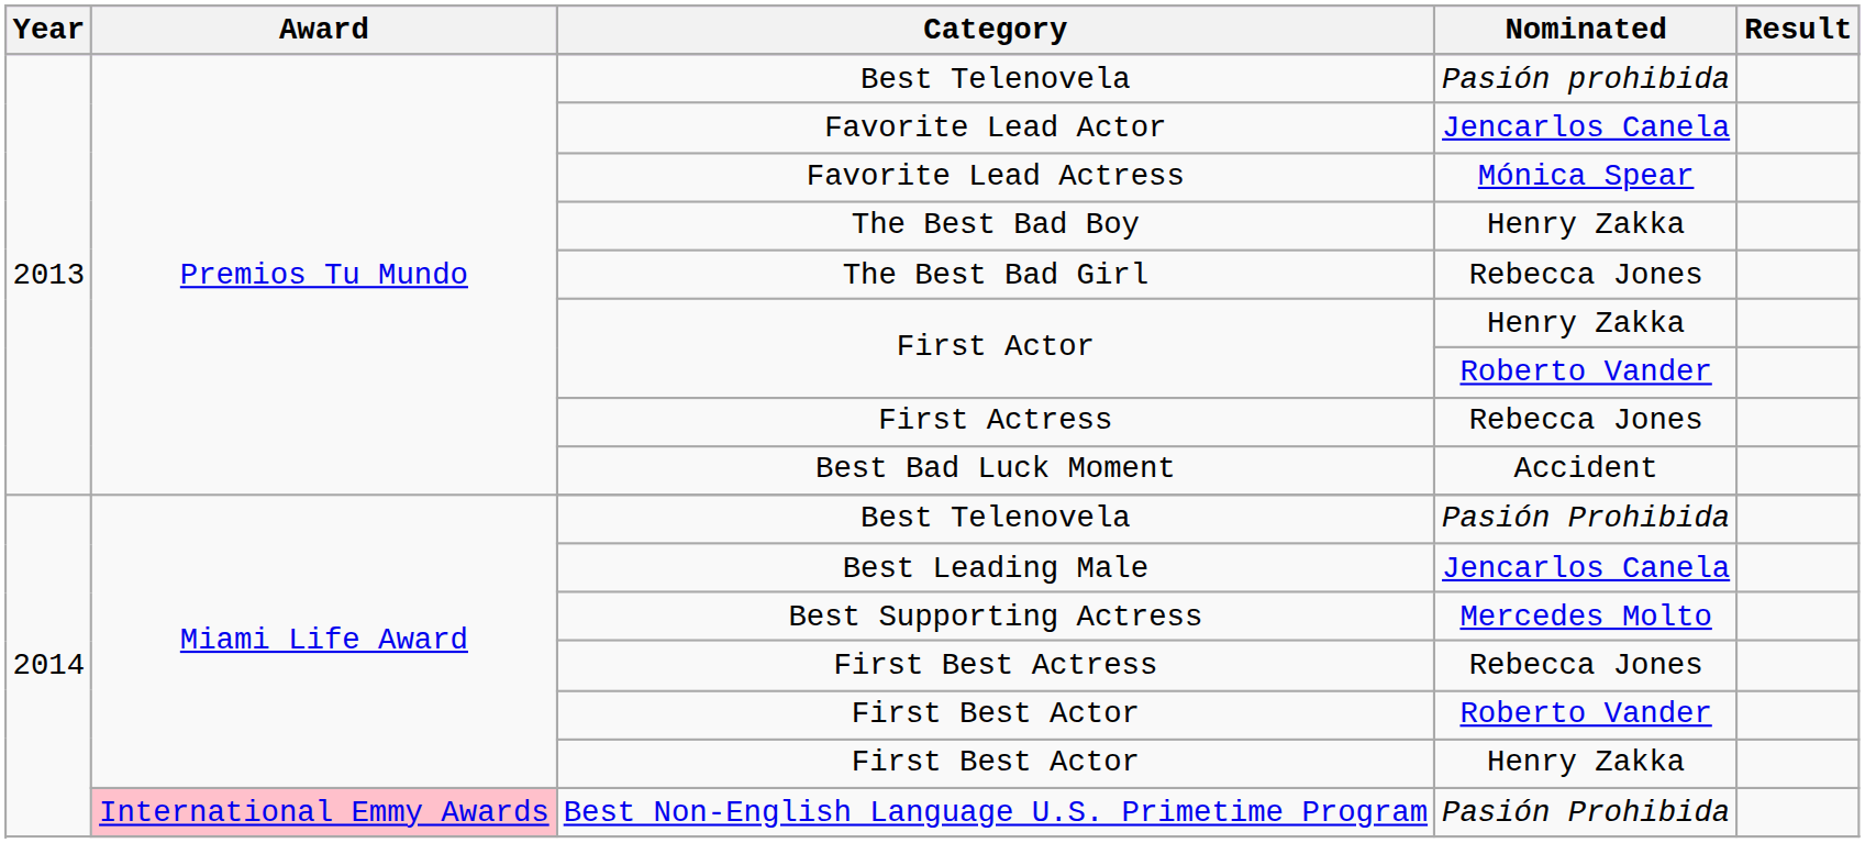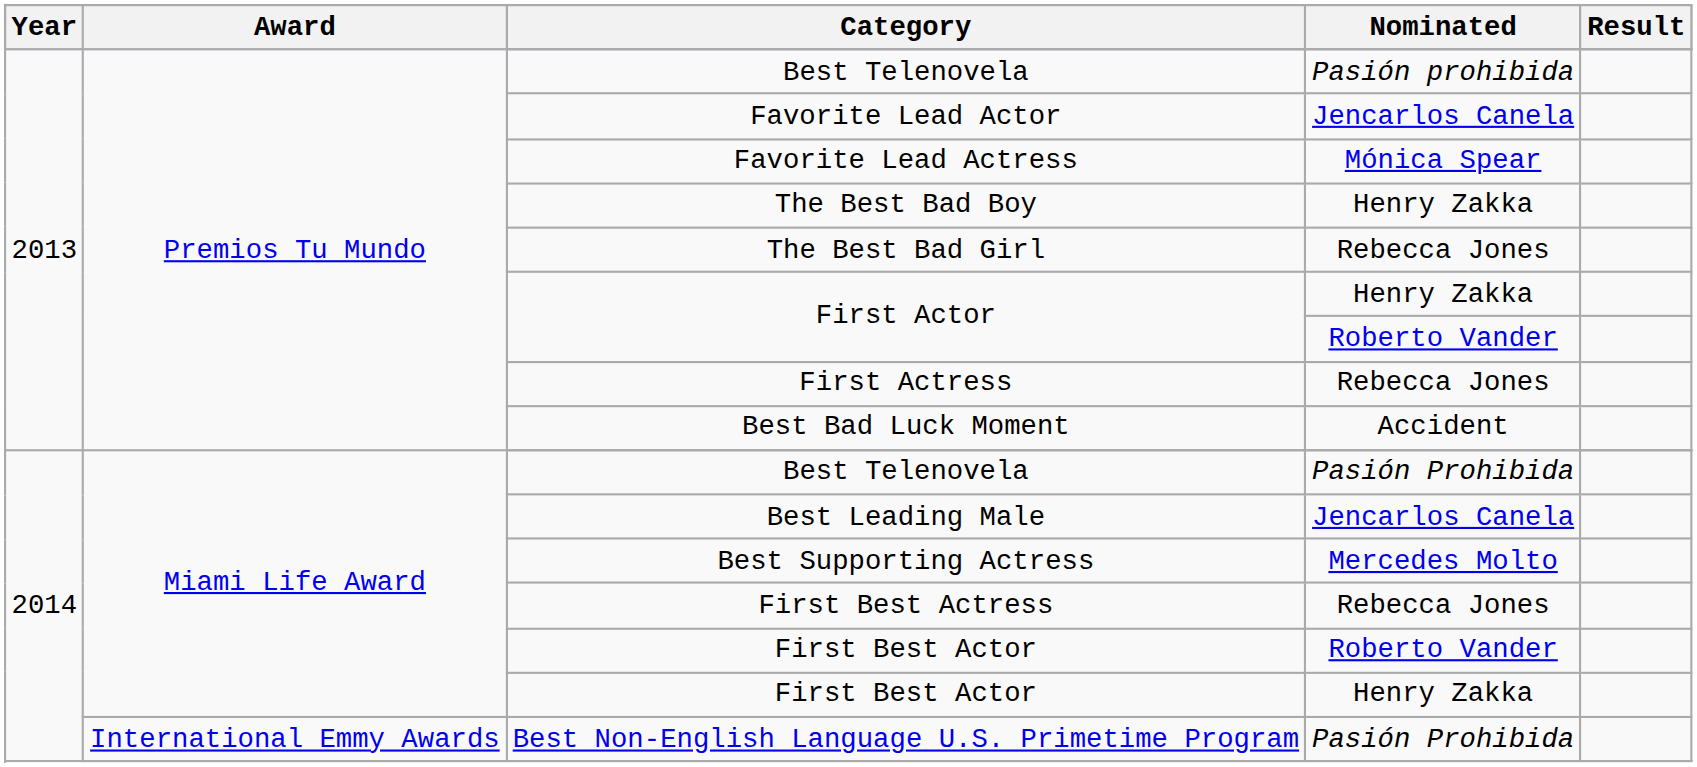Best Non-English Language U.S. Primetime Program | Award: pink background -> no background
